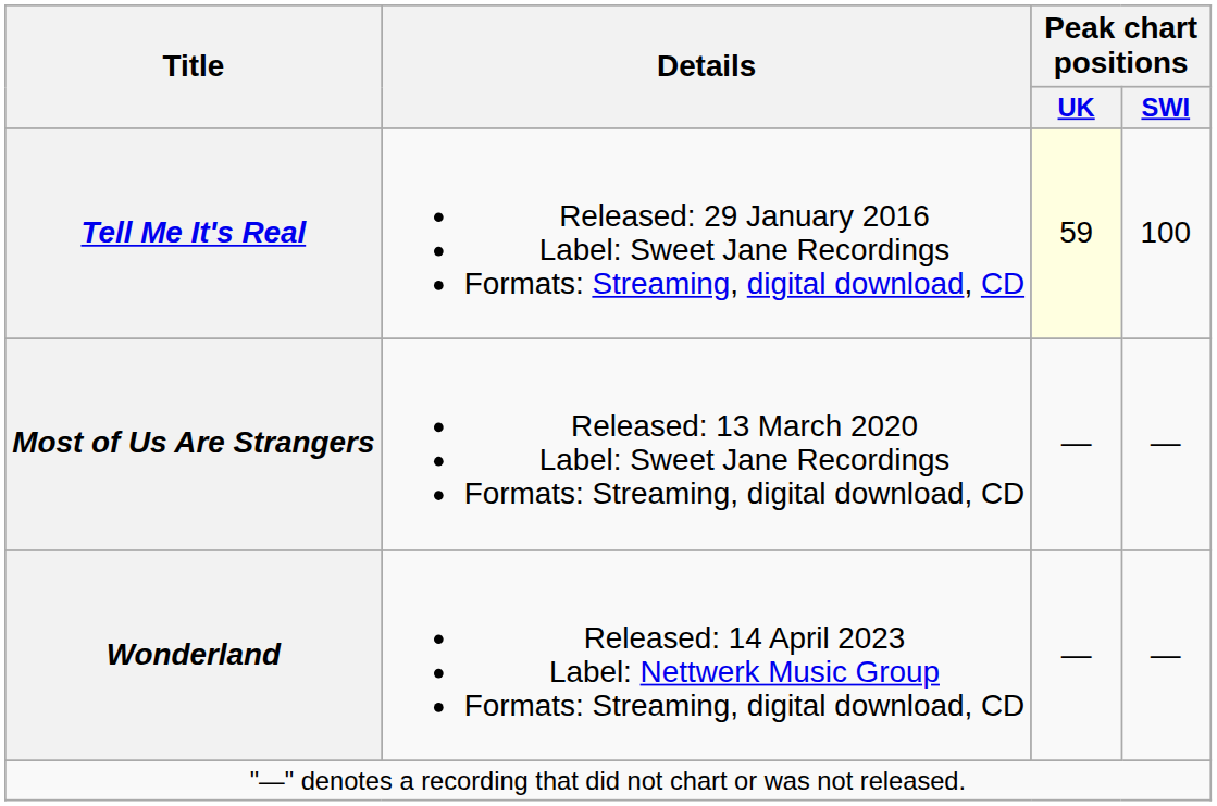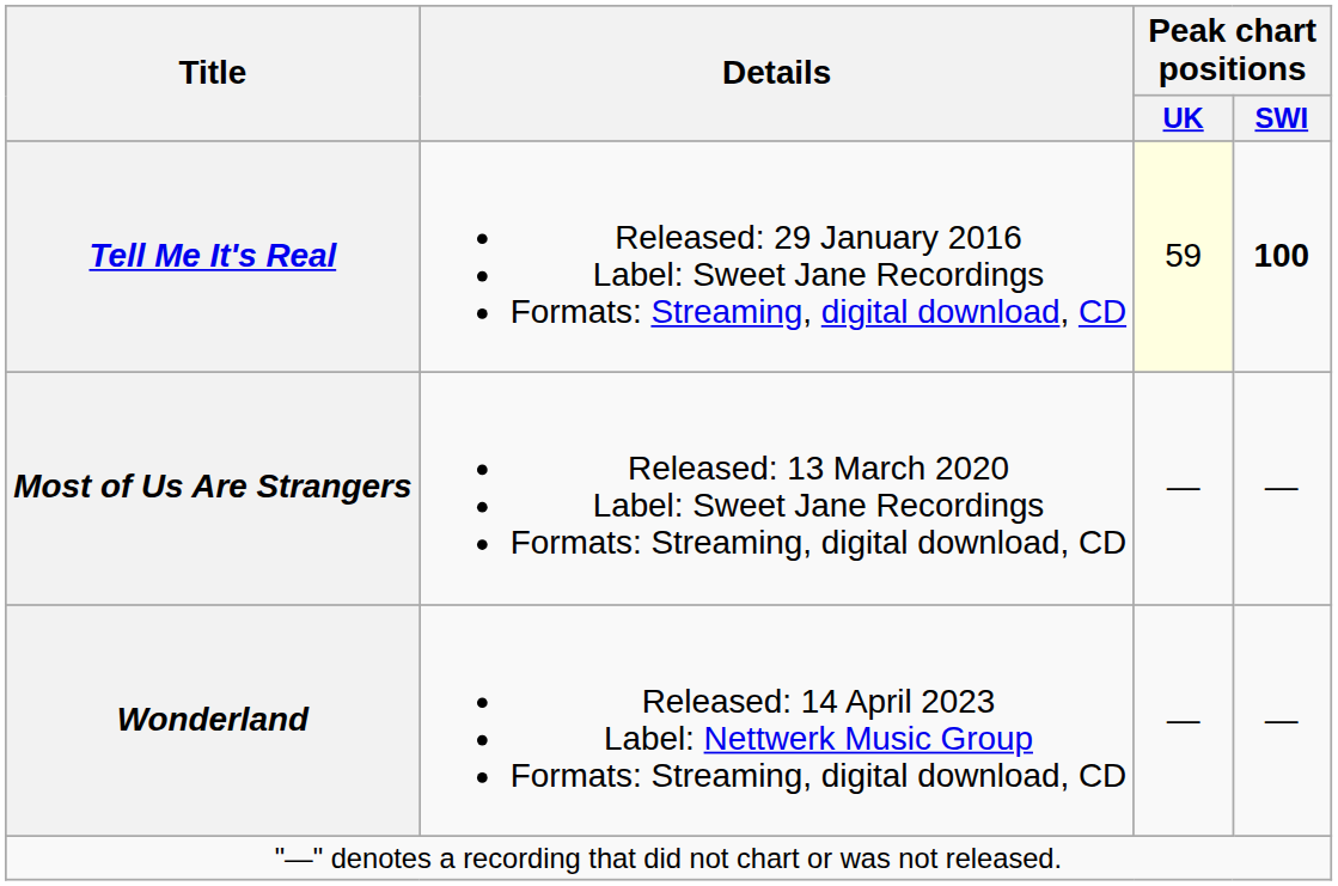Tell Me It's Real | Peak chart positions / SWI: normal -> bold
